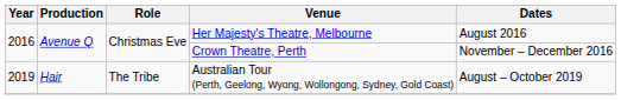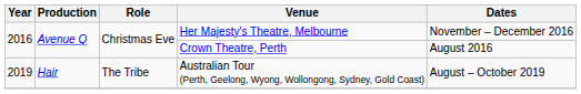Her Majesty's Theatre, Melbourne | Dates: August 2016 -> November – December 2016
Crown Theatre, Perth | Dates: November – December 2016 -> August 2016
